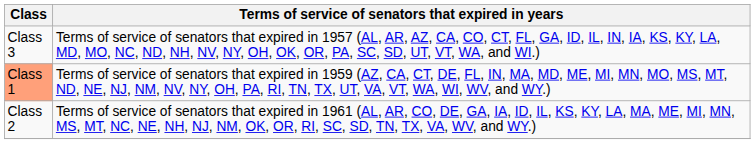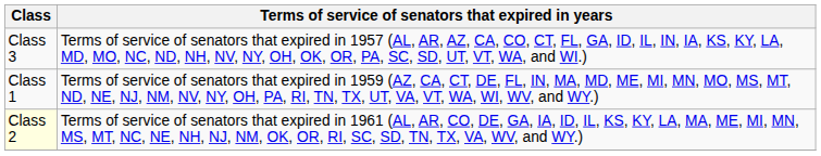Class 1 | Class: lightsalmon background -> no background
Class 2 | Class: no background -> lightyellow background
